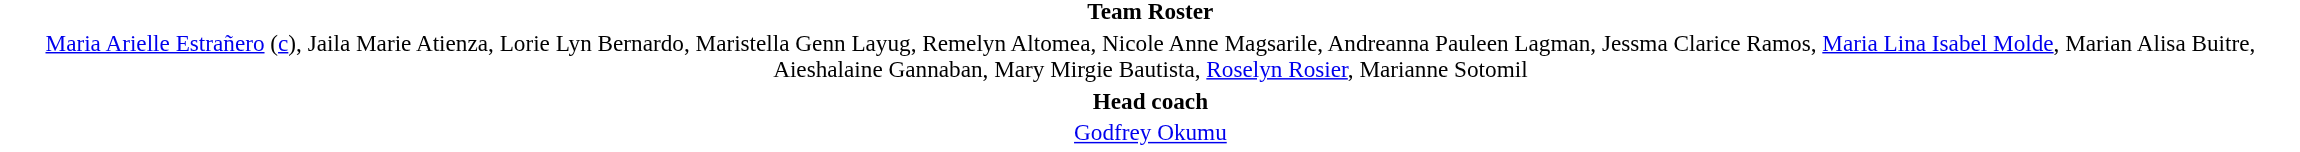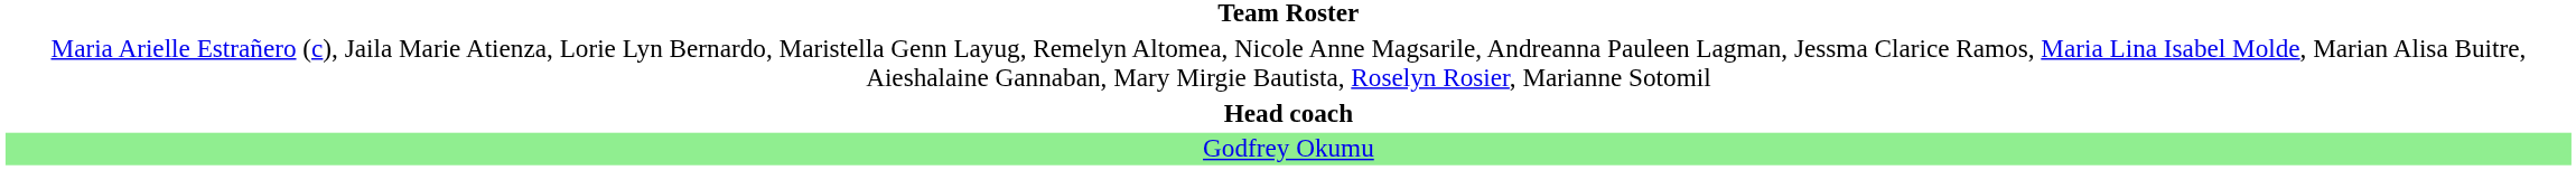row 4 | column 1: no background -> lightgreen background
